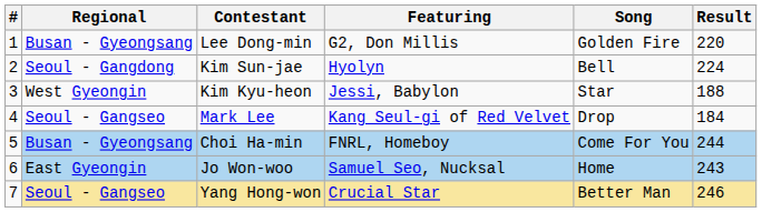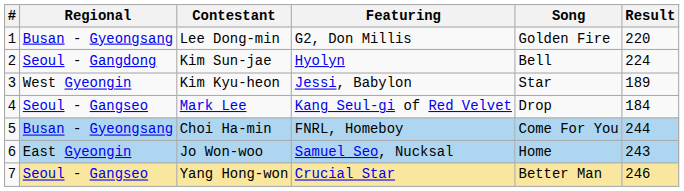Kim Kyu-heon | Result: 188 -> 189
